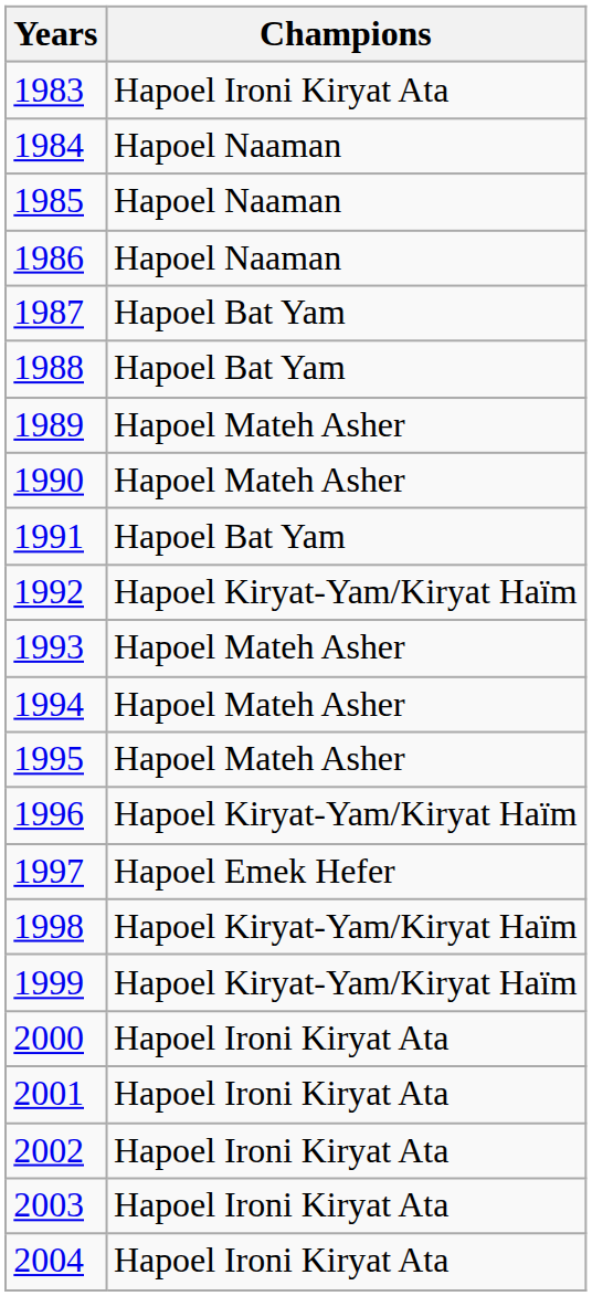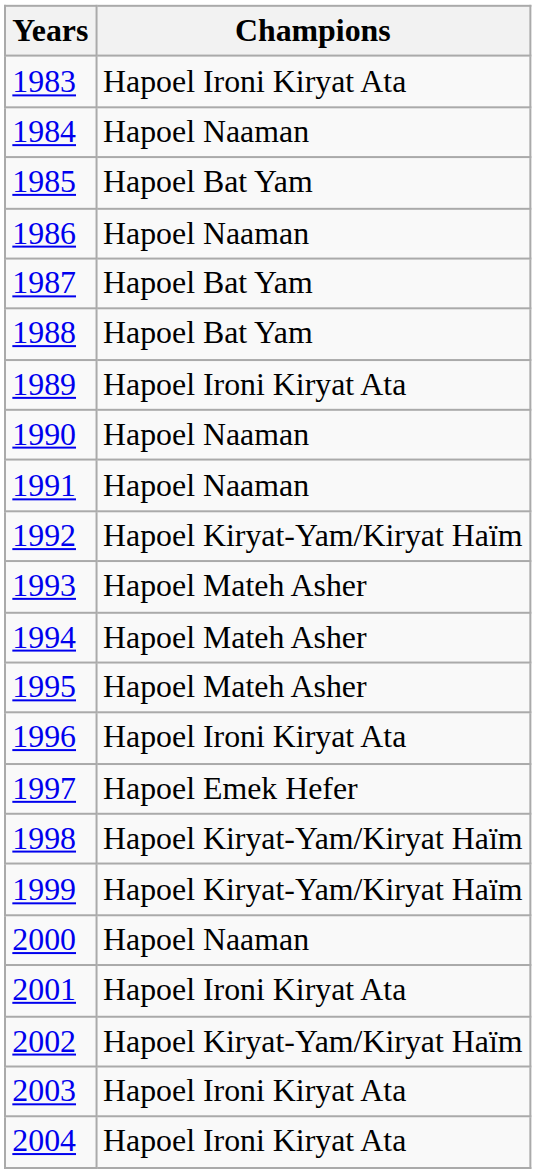1985 | Champions: Hapoel Naaman -> Hapoel Bat Yam
1989 | Champions: Hapoel Mateh Asher -> Hapoel Ironi Kiryat Ata
1990 | Champions: Hapoel Mateh Asher -> Hapoel Naaman
1991 | Champions: Hapoel Bat Yam -> Hapoel Naaman
1996 | Champions: Hapoel Kiryat-Yam/Kiryat Haïm -> Hapoel Ironi Kiryat Ata
2000 | Champions: Hapoel Ironi Kiryat Ata -> Hapoel Naaman
2002 | Champions: Hapoel Ironi Kiryat Ata -> Hapoel Kiryat-Yam/Kiryat Haïm
